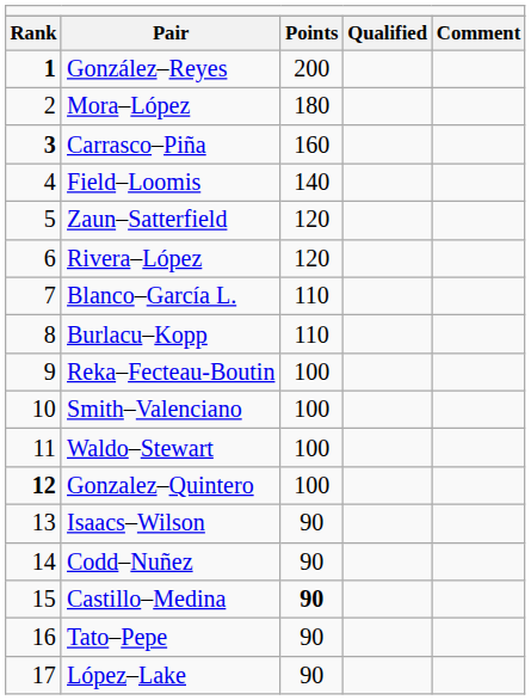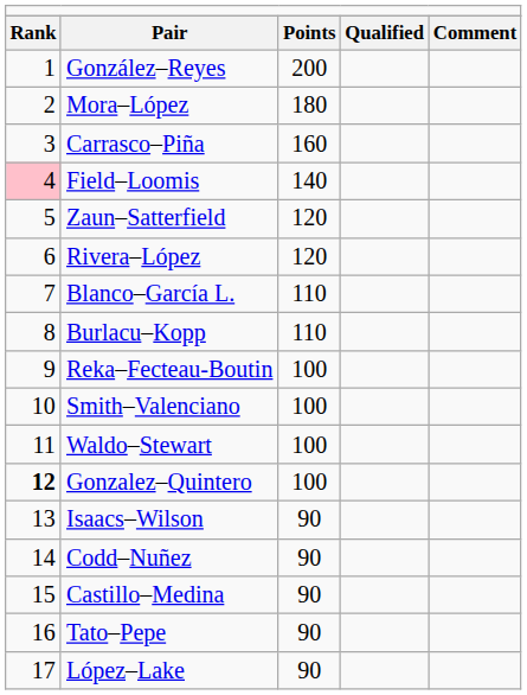González–Reyes | column 1: bold -> normal
Carrasco–Piña | column 1: bold -> normal
Field–Loomis | column 1: no background -> pink background
Castillo–Medina | column 3: bold -> normal
